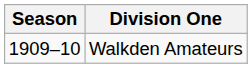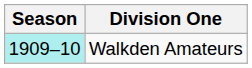Walkden Amateurs | Season: no background -> paleturquoise background
